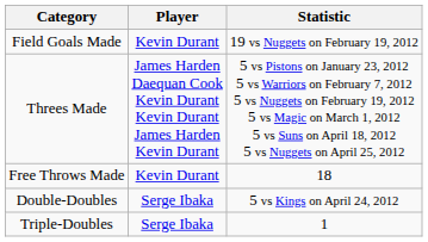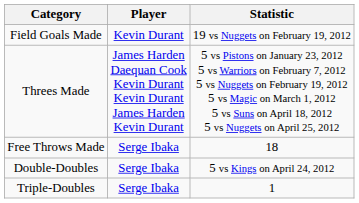Free Throws Made | Player: Kevin Durant -> Serge Ibaka
